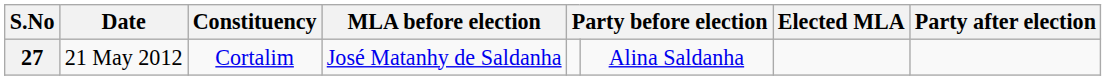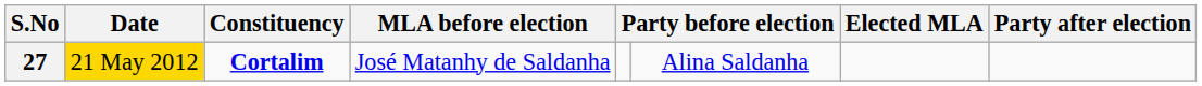27 | Date: no background -> gold background
27 | Constituency: normal -> bold
